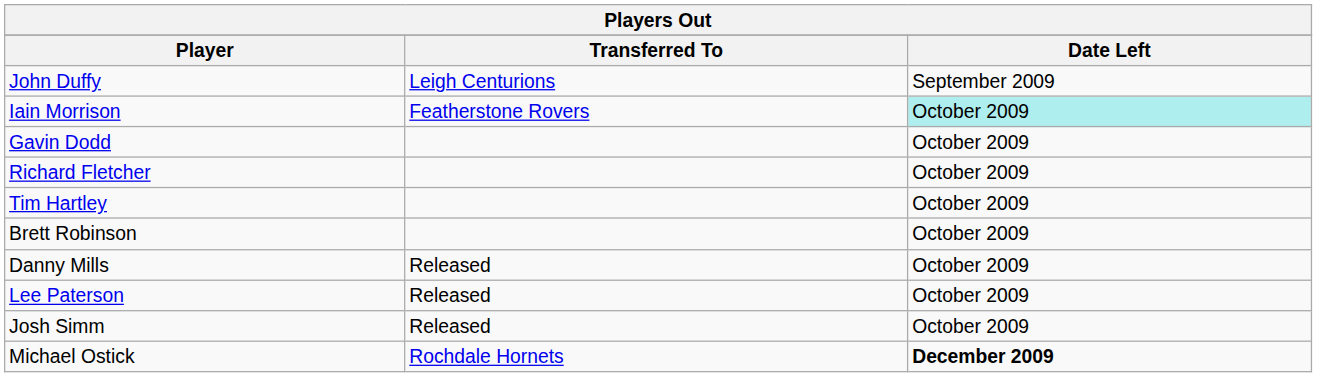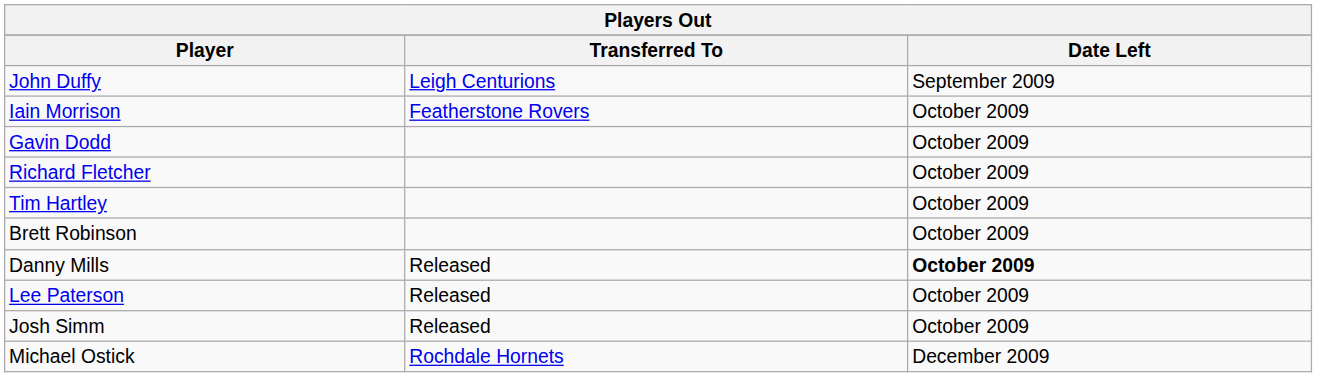Iain Morrison | Date Left: paleturquoise background -> no background
Danny Mills | Date Left: normal -> bold
Michael Ostick | Date Left: bold -> normal
